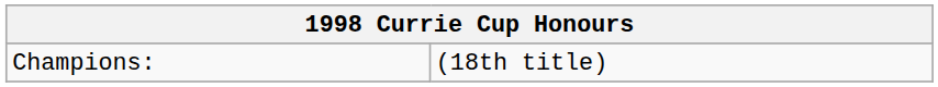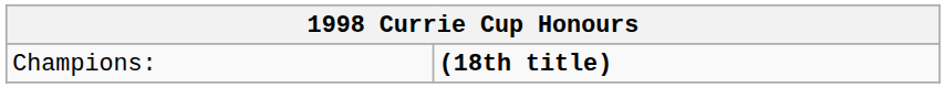Champions: | column 2: normal -> bold
